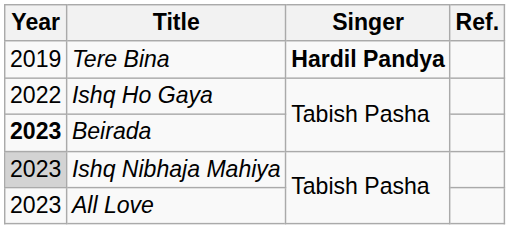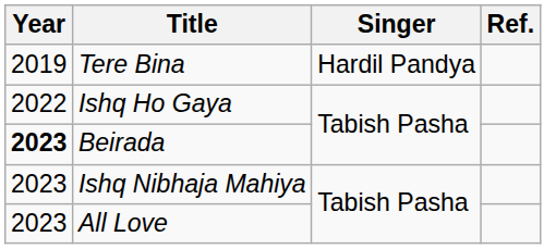Tere Bina | Singer: bold -> normal
Ishq Nibhaja Mahiya | Year: lightgrey background -> no background
